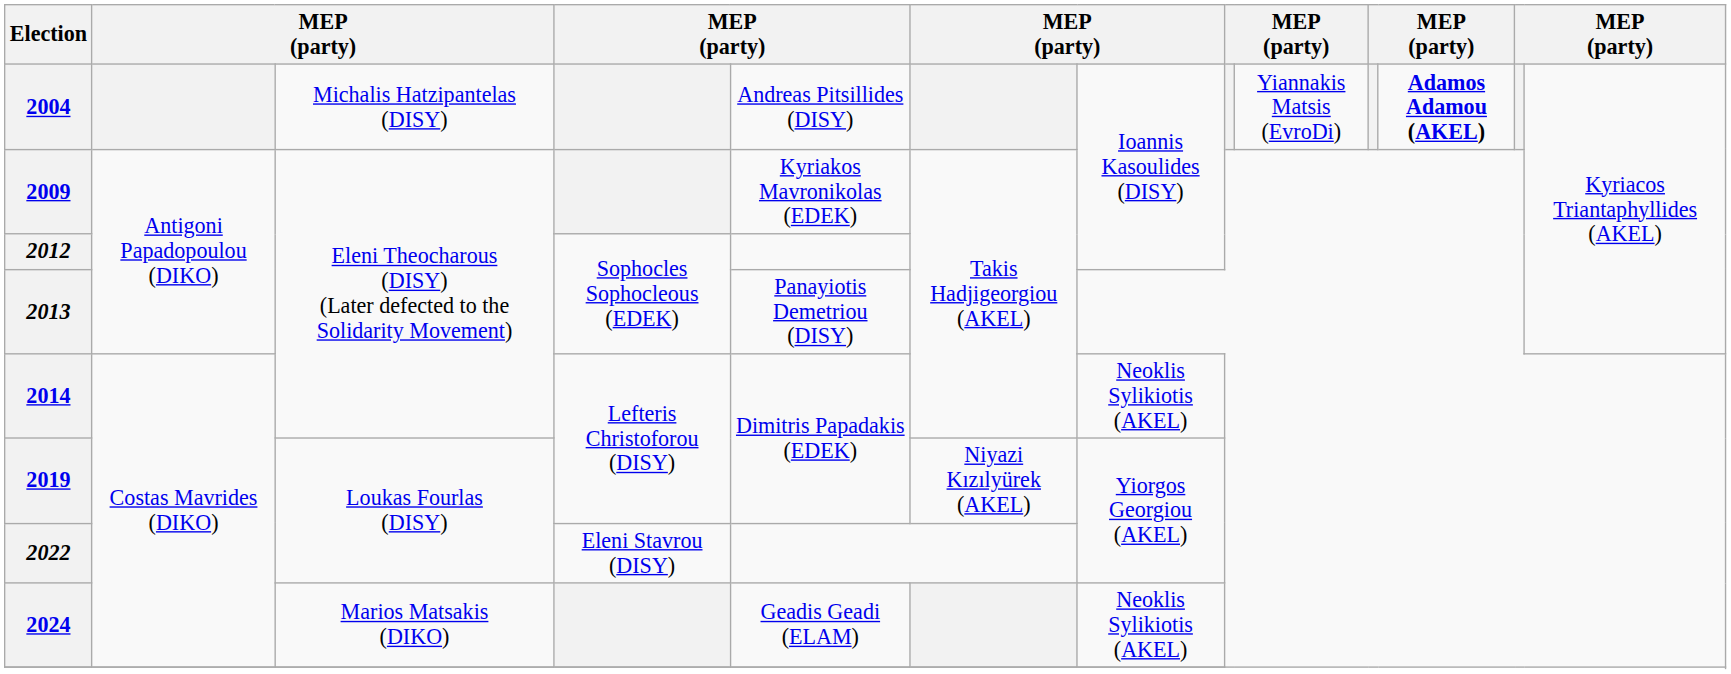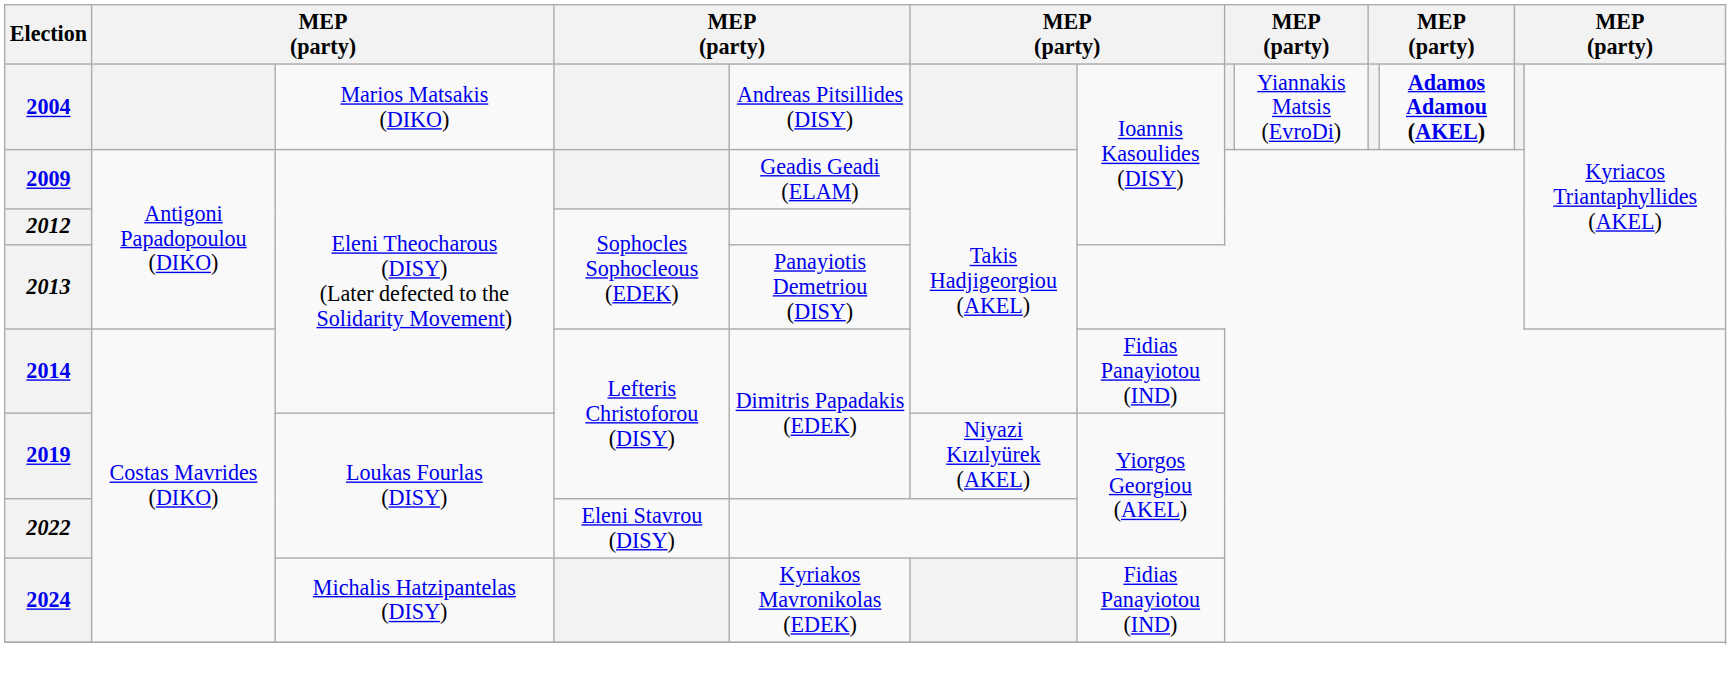2004 | column 3: Michalis Hatzipantelas (DISY) -> Marios Matsakis (DIKO)
2009 | column 5: Kyriakos Mavronikolas (EDEK) -> Geadis Geadi (ELAM)
2014 | column 7: Neoklis Sylikiotis (AKEL) -> Fidias Panayiotou (IND)
2024 | column 3: Marios Matsakis (DIKO) -> Michalis Hatzipantelas (DISY)
2024 | column 5: Geadis Geadi (ELAM) -> Kyriakos Mavronikolas (EDEK)
2024 | column 7: Neoklis Sylikiotis (AKEL) -> Fidias Panayiotou (IND)
